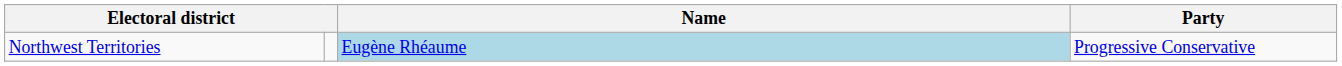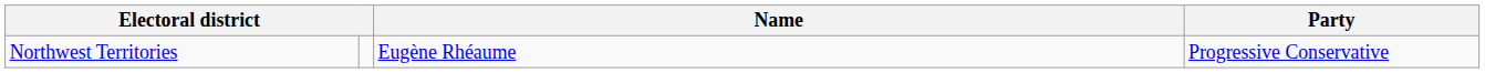Northwest Territories | Name: lightblue background -> no background
